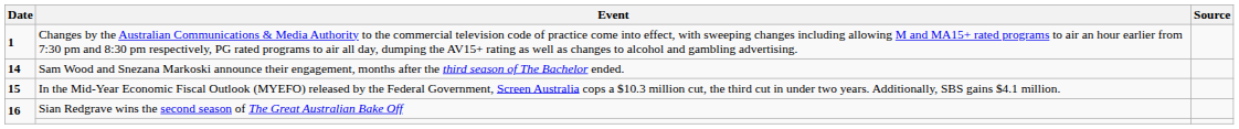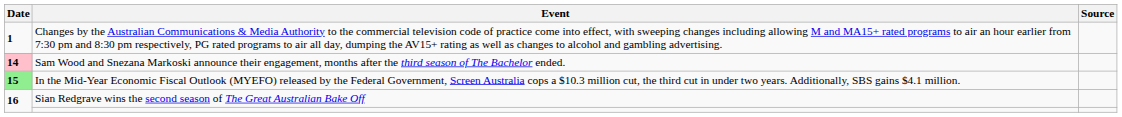row 3 | Date: no background -> pink background
row 4 | Date: no background -> lightgreen background
